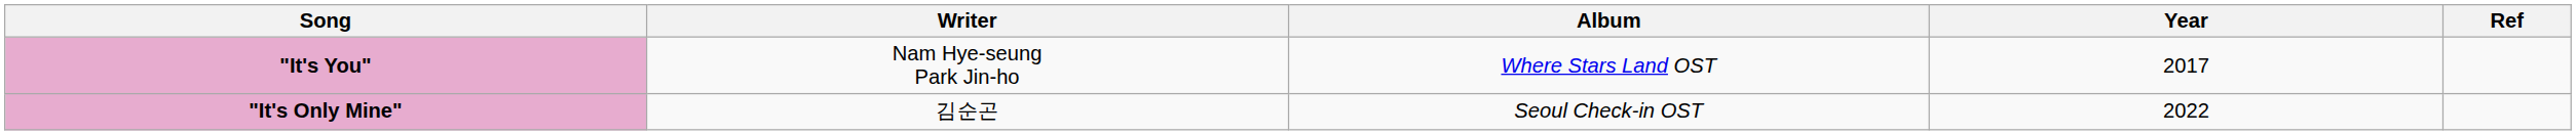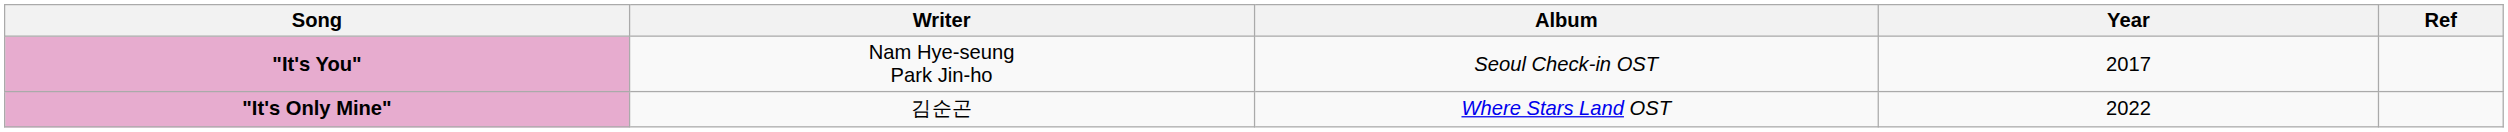"It's You" | Album: Where Stars Land OST -> Seoul Check-in OST
"It's Only Mine" | Album: Seoul Check-in OST -> Where Stars Land OST
